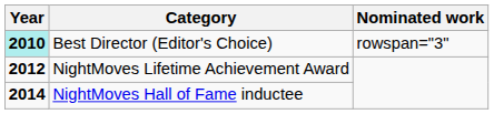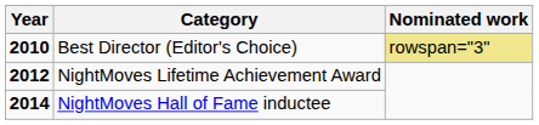Best Director (Editor's Choice) | Year: paleturquoise background -> no background
Best Director (Editor's Choice) | Nominated work: no background -> khaki background
